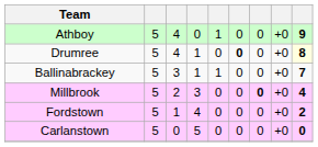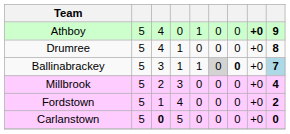Athboy | column 8: normal -> bold
Drumree | column 6: bold -> normal
Drumree | column 9: lightyellow background -> no background
Ballinabrackey | column 6: no background -> lightgrey background
Ballinabrackey | column 7: normal -> bold
Ballinabrackey | column 9: no background -> lightblue background
Millbrook | column 7: bold -> normal
Carlanstown | column 3: normal -> bold
